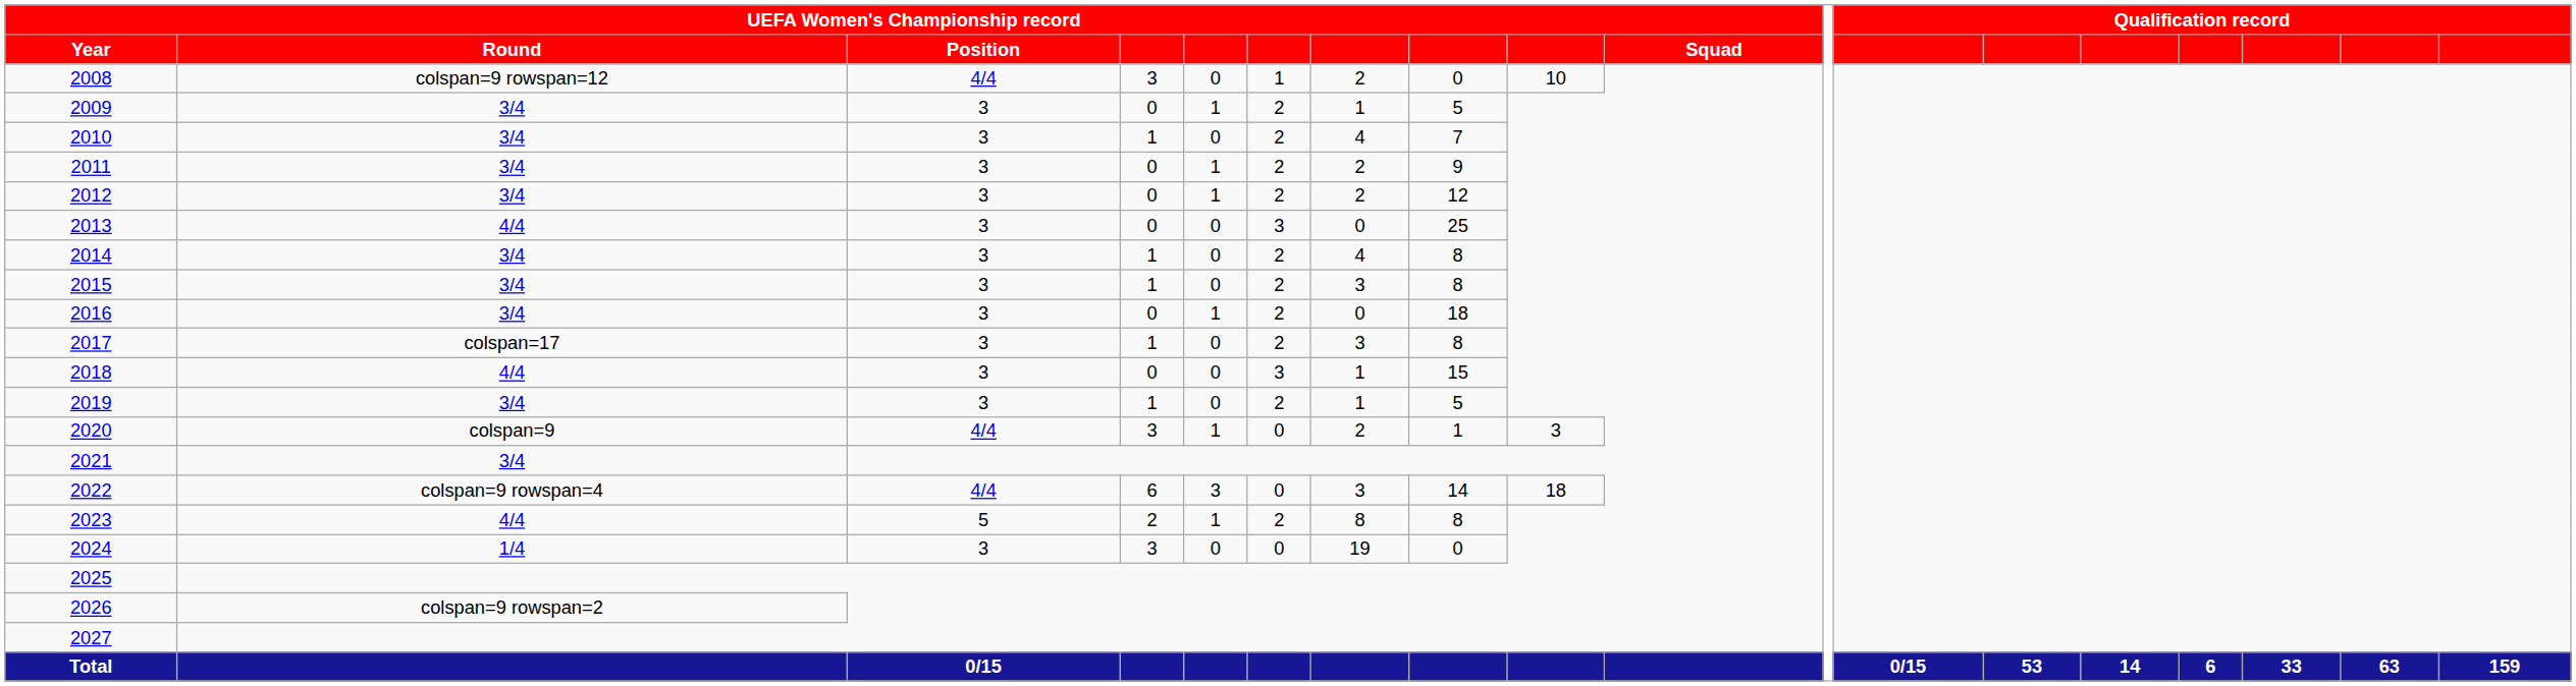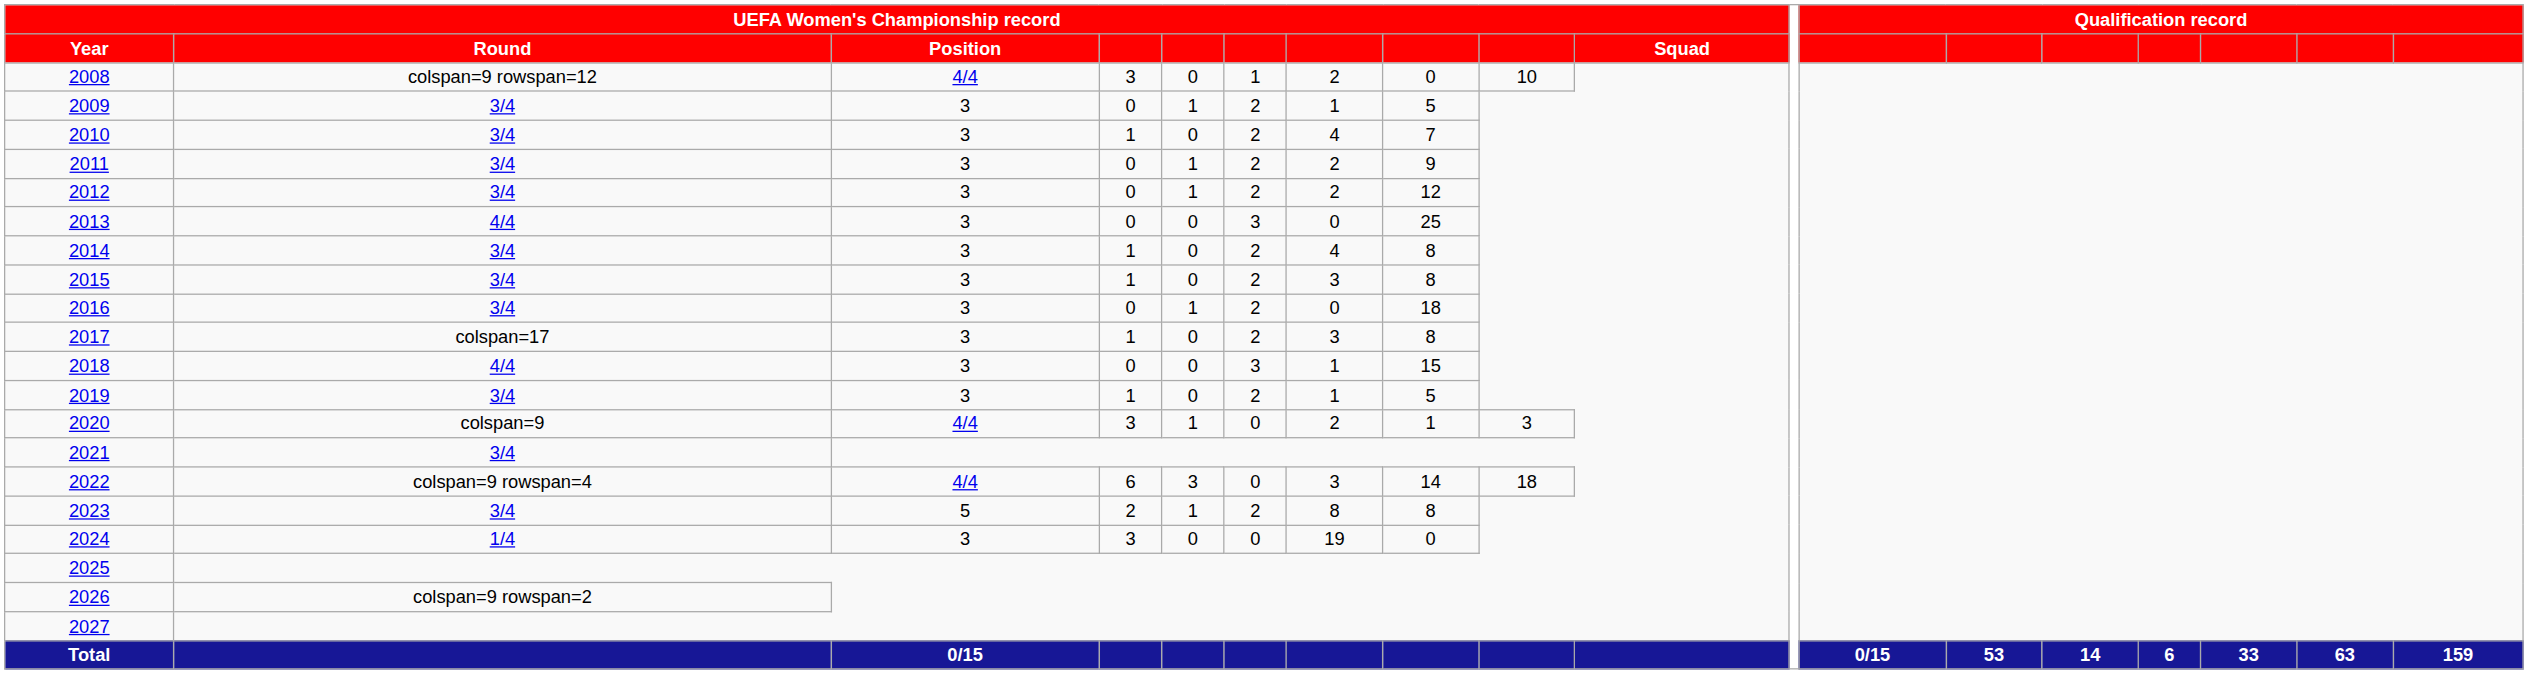2023 | UEFA Women's Championship record / Round: 4/4 -> 3/4
